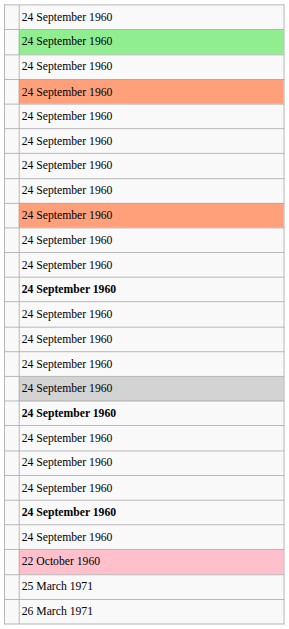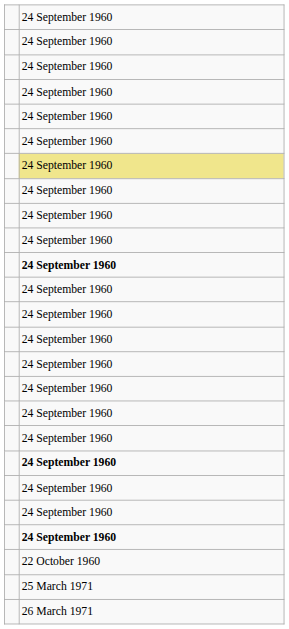row 2 | column 2: lightgreen background -> no background
row 4 | column 2: lightsalmon background -> no background
row 7 | column 2: no background -> khaki background
row 9 | column 2: lightsalmon background -> no background
row 11 | column 2: normal -> bold
row 12 | column 2: bold -> normal
row 16 | column 2: lightgrey background -> no background
row 17 | column 2: bold -> normal
row 19 | column 2: normal -> bold
row 21 | column 2: bold -> normal
row 22 | column 2: normal -> bold
row 23 | column 2: pink background -> no background
